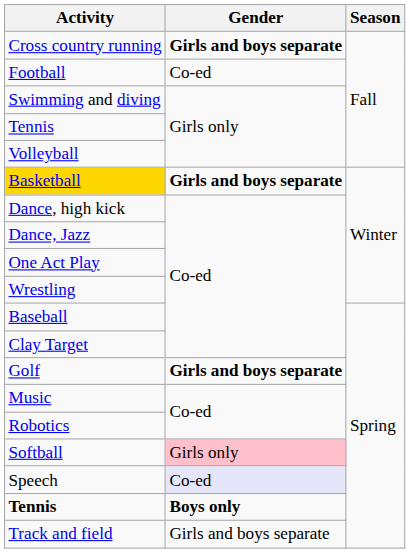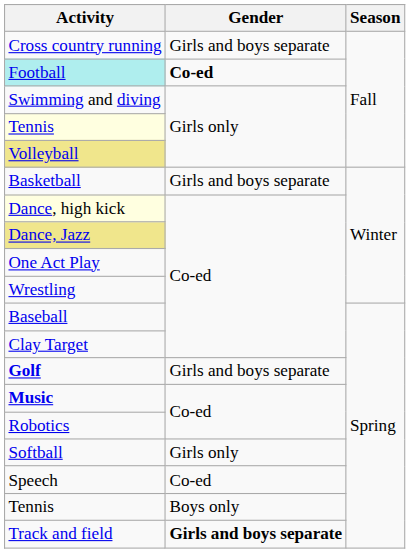Cross country running | Gender: bold -> normal
Football | Activity: no background -> paleturquoise background
Football | Gender: normal -> bold
Tennis / Girls only | Activity: no background -> lightyellow background
Volleyball | Activity: no background -> khaki background
Basketball | Activity: gold background -> no background
Basketball | Gender: bold -> normal
Dance, high kick | Activity: no background -> lightyellow background
Dance, Jazz | Activity: no background -> khaki background
Golf | Activity: normal -> bold
Golf | Gender: bold -> normal
Music | Activity: normal -> bold
Softball | Gender: pink background -> no background
Speech | Gender: lavender background -> no background
Tennis / Boys only | Activity: bold -> normal
Tennis / Boys only | Gender: bold -> normal
Track and field | Gender: normal -> bold
